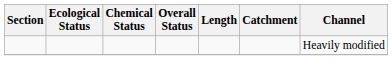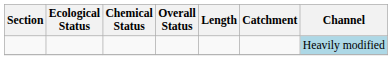row 2 | Channel: no background -> lightblue background
